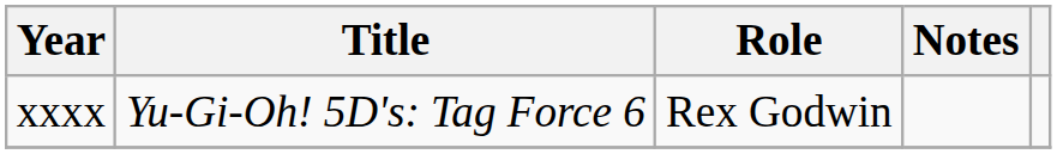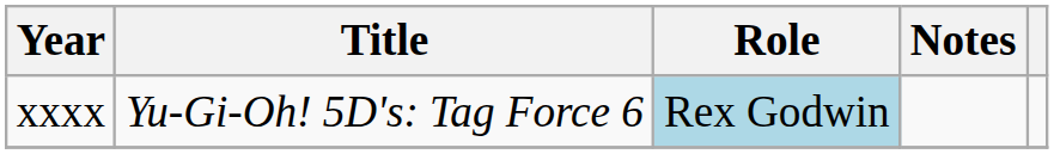xxxx | Role: no background -> lightblue background
